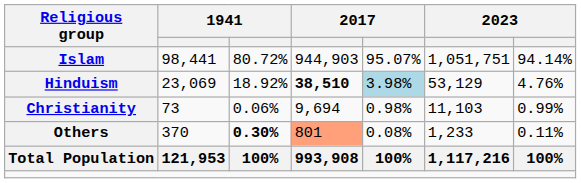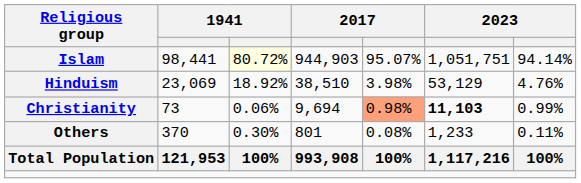Islam | column 3: no background -> lightyellow background
Hinduism | column 4: bold -> normal
Hinduism | column 5: lightblue background -> no background
Christianity | column 5: no background -> lightsalmon background
Christianity | column 6: normal -> bold
Others | column 3: bold -> normal
Others | column 4: lightsalmon background -> no background
